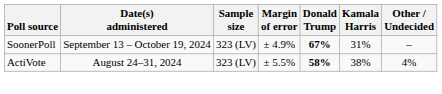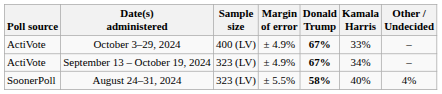+ row: ActiVote | October 3–29, 2024 | 400 (LV) | ± 4.9% | 67% | 33% | –
September 13 – October 19, 2024 | Poll source: SoonerPoll -> ActiVote
September 13 – October 19, 2024 | Kamala Harris: 31% -> 34%
August 24–31, 2024 | Poll source: ActiVote -> SoonerPoll
August 24–31, 2024 | Kamala Harris: 38% -> 40%
